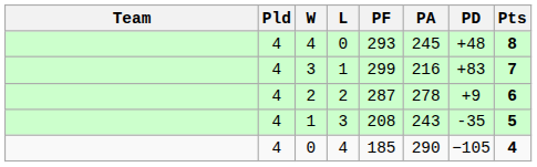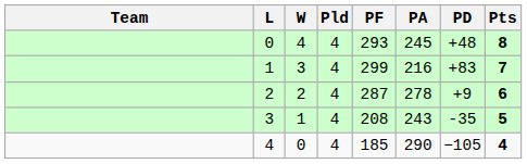columns swapped: Pld <-> L
